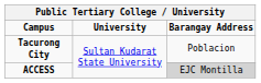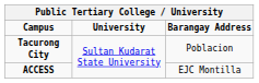ACCESS | Barangay Address: lightgrey background -> no background
